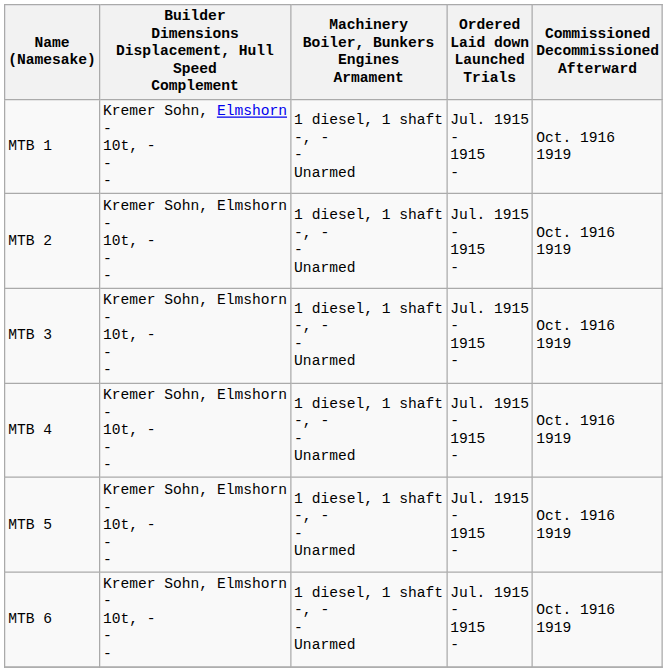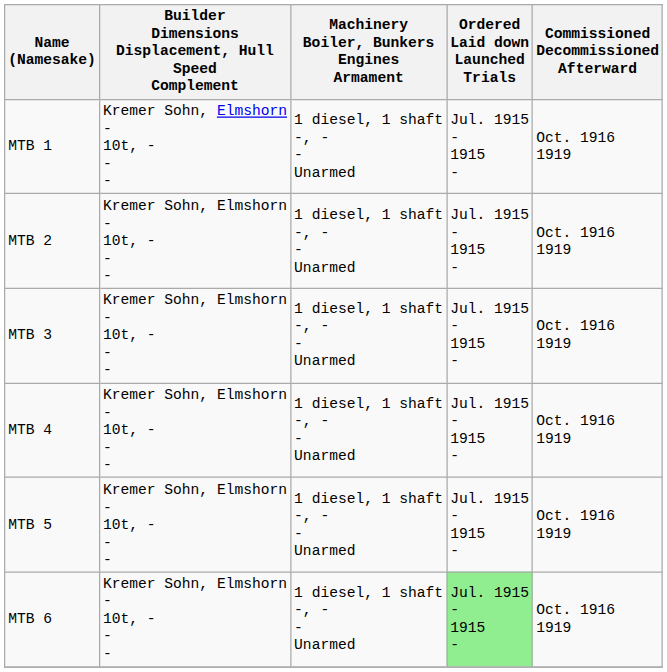MTB 6 | Ordered Laid down Launched Trials: no background -> lightgreen background
